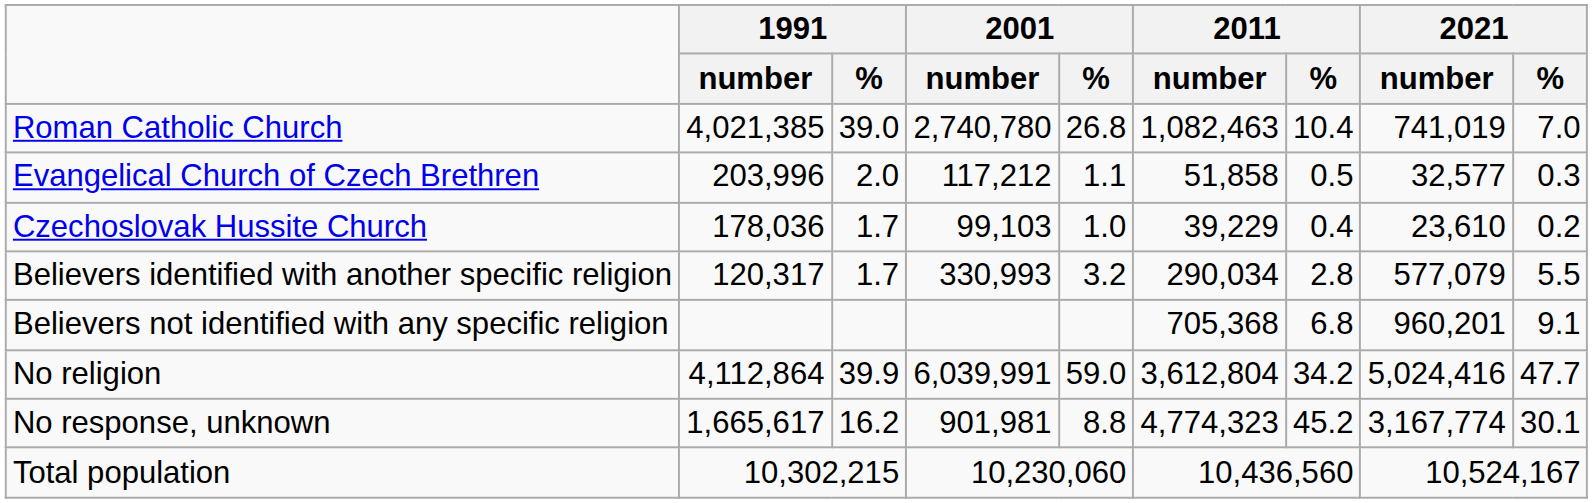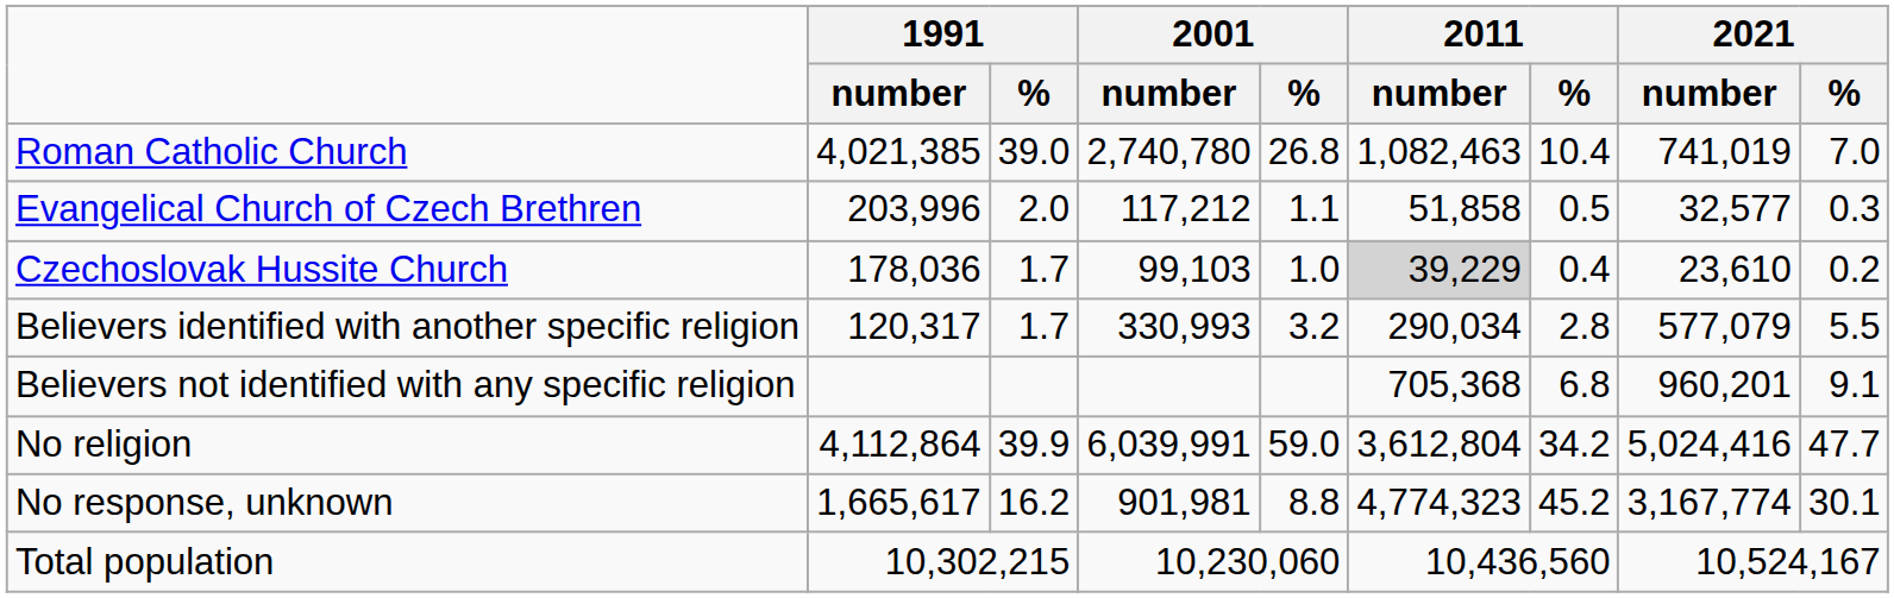Czechoslovak Hussite Church | 2011 / number: no background -> lightgrey background
